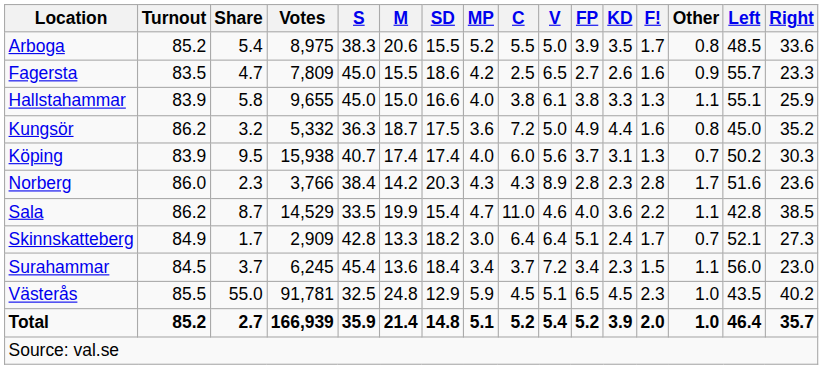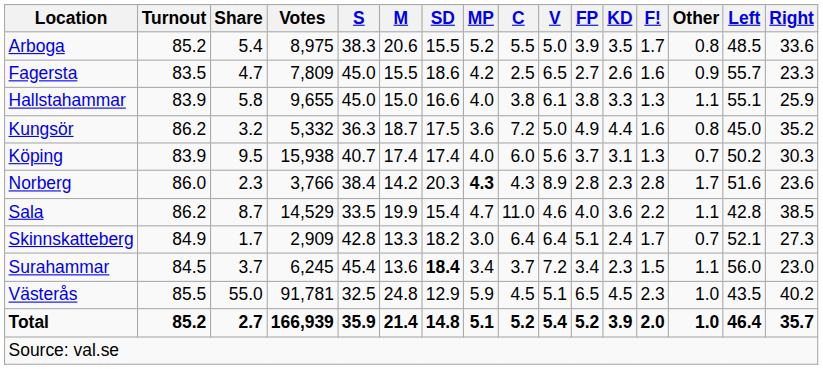Norberg | MP: normal -> bold
Surahammar | SD: normal -> bold
